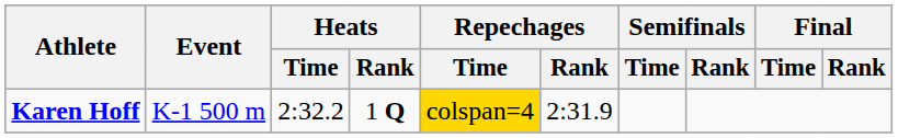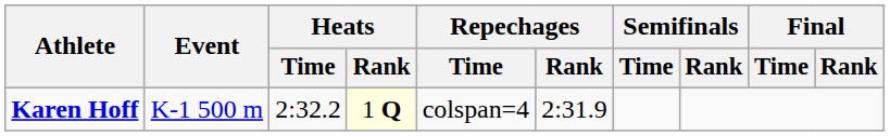Karen Hoff | Heats / Rank: no background -> lightyellow background
Karen Hoff | Repechages / Time: gold background -> no background
